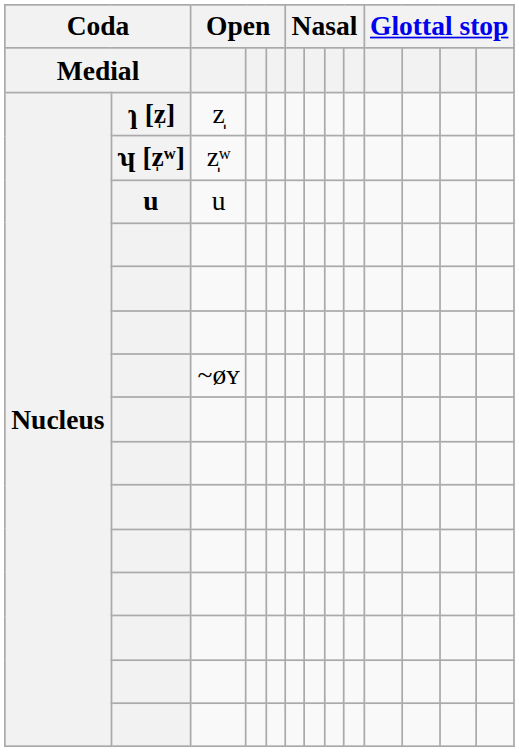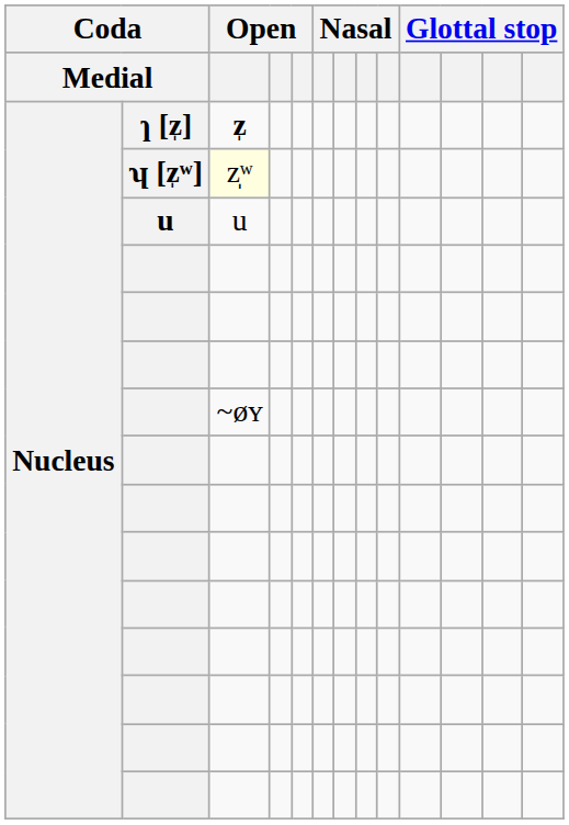z̩ | column 3: normal -> bold
z̩ʷ | column 3: no background -> lightyellow background
